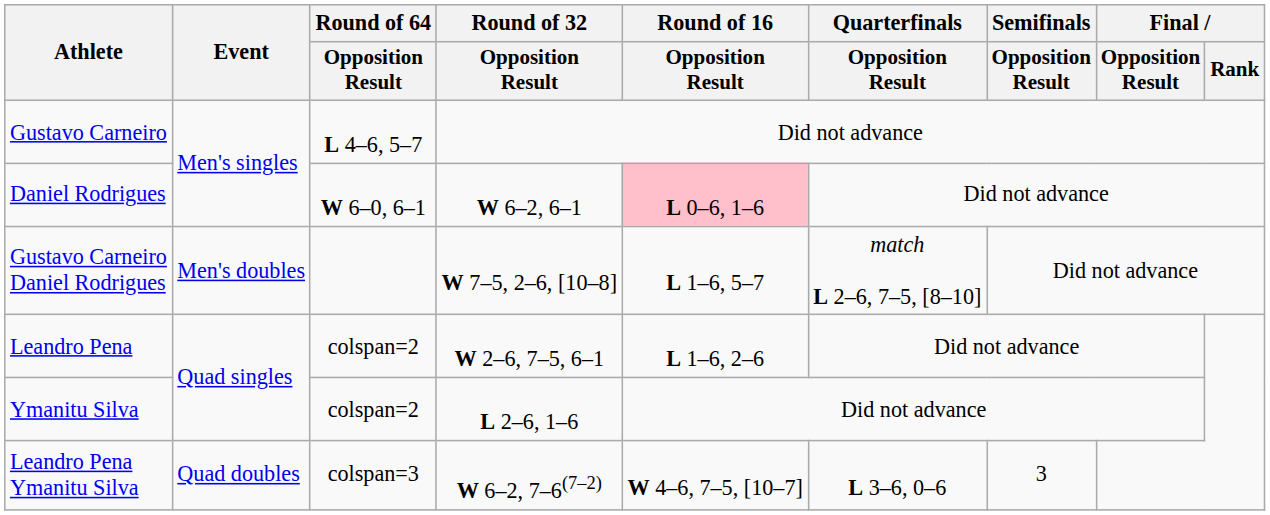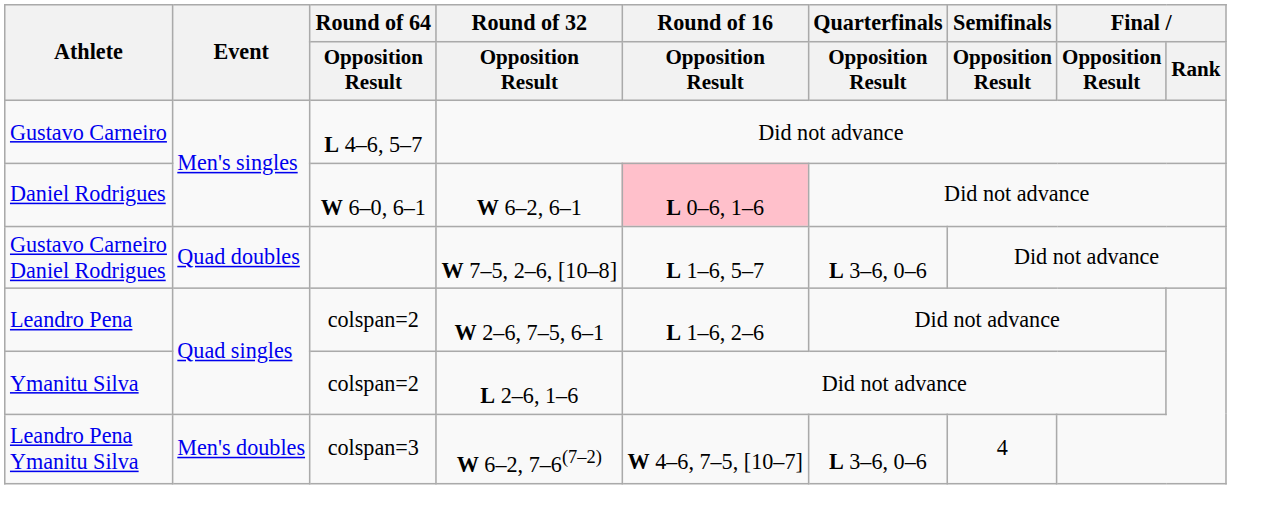Gustavo Carneiro Daniel Rodrigues | Event: Men's doubles -> Quad doubles
Gustavo Carneiro Daniel Rodrigues | Quarterfinals / Opposition Result: match L 2–6, 7–5, [8–10] -> L 3–6, 0–6
Leandro Pena Ymanitu Silva | Event: Quad doubles -> Men's doubles
Leandro Pena Ymanitu Silva | Semifinals / Opposition Result: 3 -> 4
